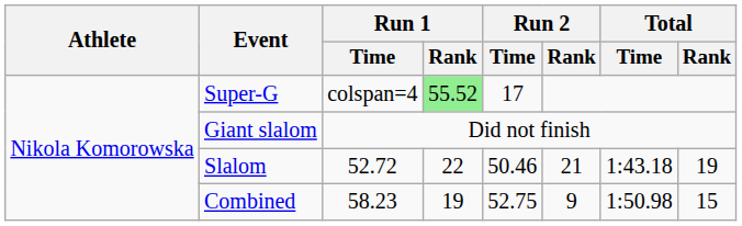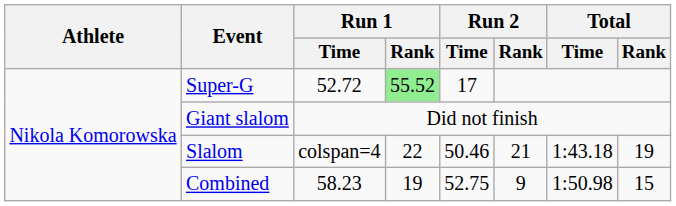Super-G | Run 1 / Time: colspan=4 -> 52.72
Slalom | Run 1 / Time: 52.72 -> colspan=4
